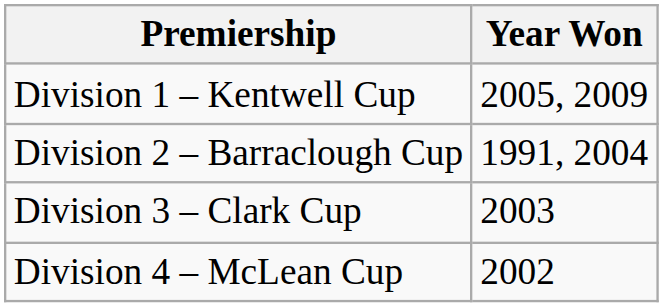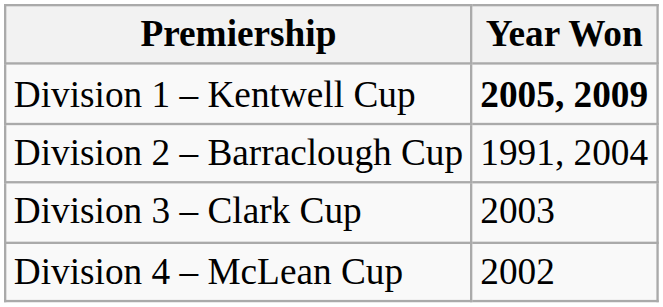Division 1 – Kentwell Cup | Year Won: normal -> bold
